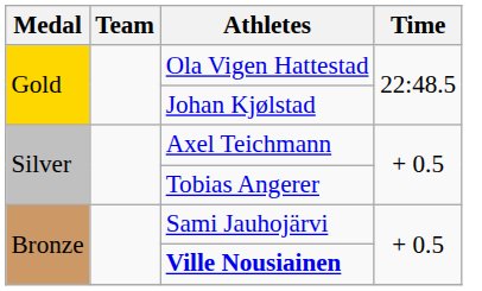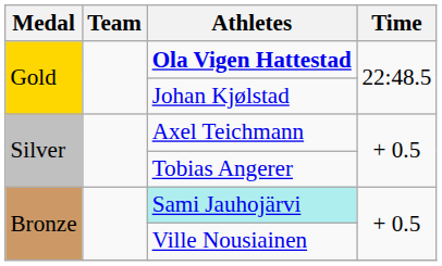Ola Vigen Hattestad | Athletes: normal -> bold
Sami Jauhojärvi | Athletes: no background -> paleturquoise background
Ville Nousiainen | Athletes: bold -> normal
